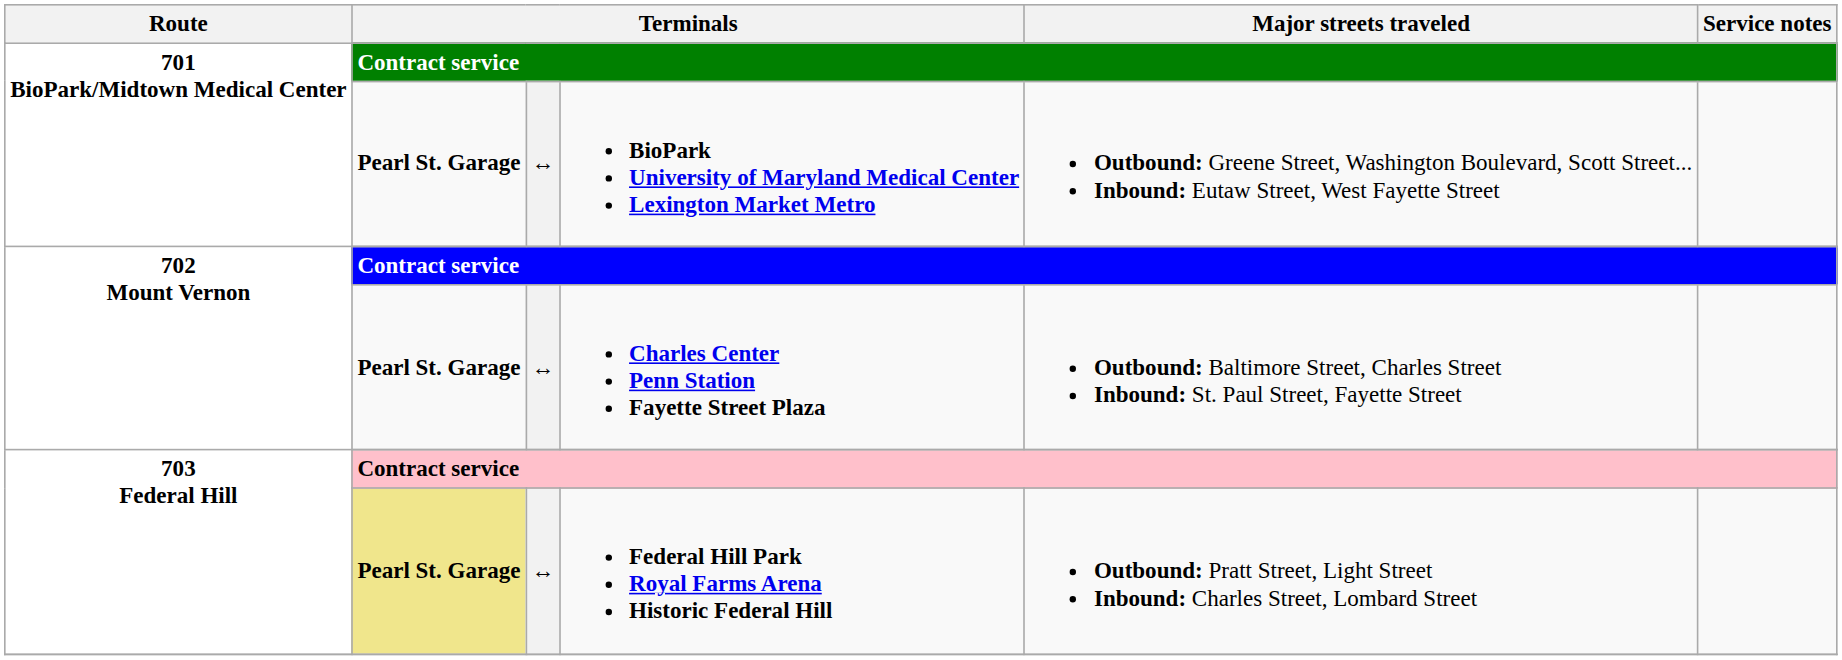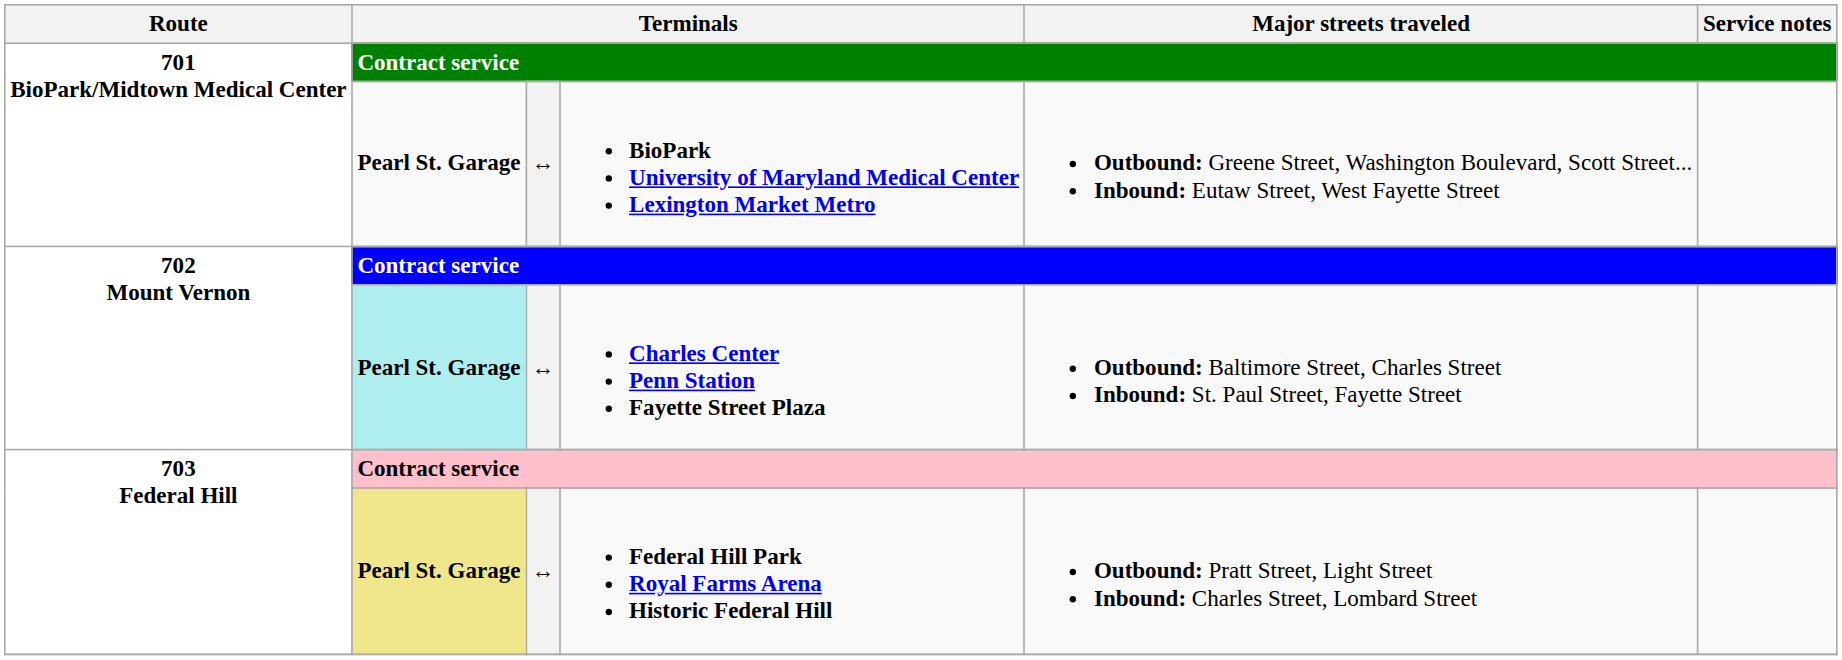Charles Center Penn Station Fayette Street Plaza | column 2: no background -> paleturquoise background
